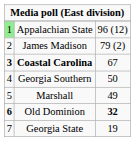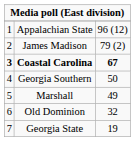Appalachian State | column 1: lightgreen background -> no background
Coastal Carolina | column 3: normal -> bold
Old Dominion | column 1: bold -> normal
Old Dominion | column 3: bold -> normal
